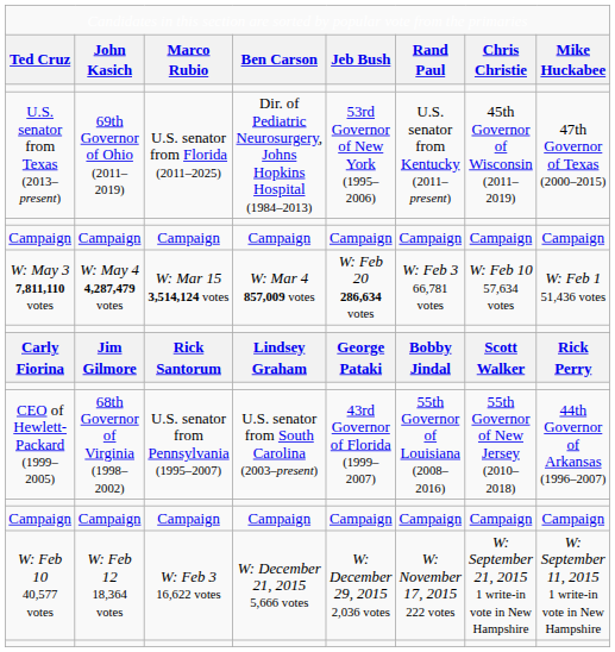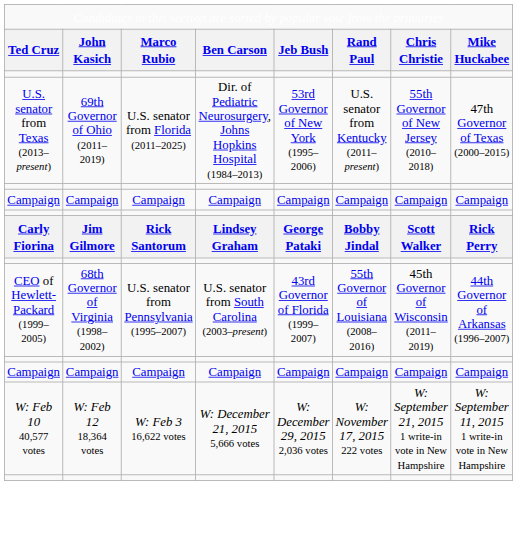U.S. senator from Texas (2013–present) | column 7: 45th Governor of Wisconsin (2011–2019) -> 55th Governor of New Jersey (2010–2018)
- row: W: May 3 7,811,110 votes | W: May 4 4,287,479 votes | W: Mar 15 3,514,124 votes | W: Mar 4 857,009 votes | W: Feb 20 286,634 votes | W: Feb 3 66,781 votes | W: Feb 10 57,634 votes | W: Feb 1 51,436 votes
CEO of Hewlett-Packard (1999–2005) | column 7: 55th Governor of New Jersey (2010–2018) -> 45th Governor of Wisconsin (2011–2019)
